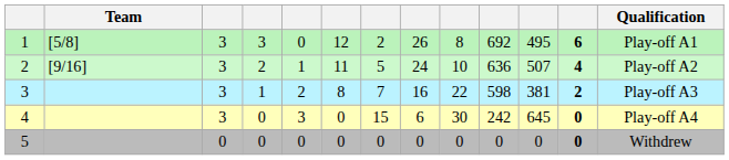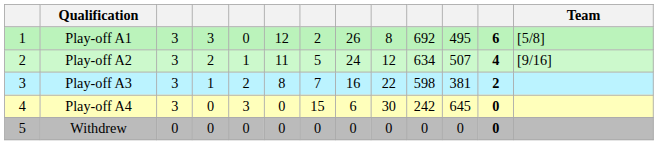columns swapped: Team <-> Qualification
row 3 | column 9: 10 -> 12
row 3 | column 10: 636 -> 634
